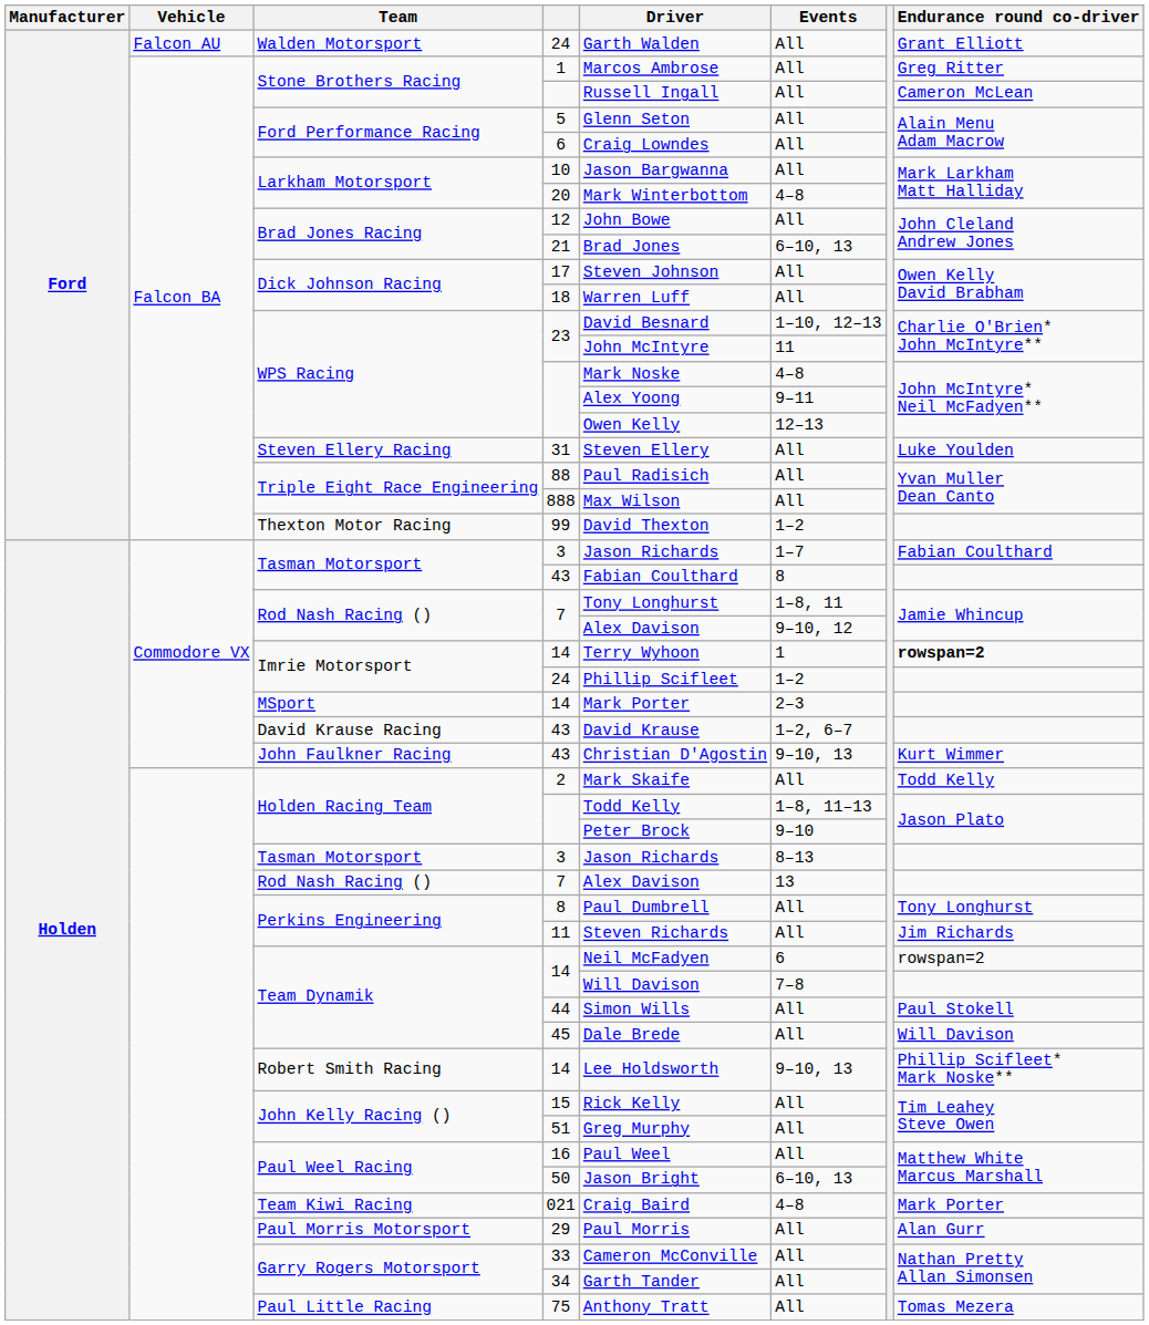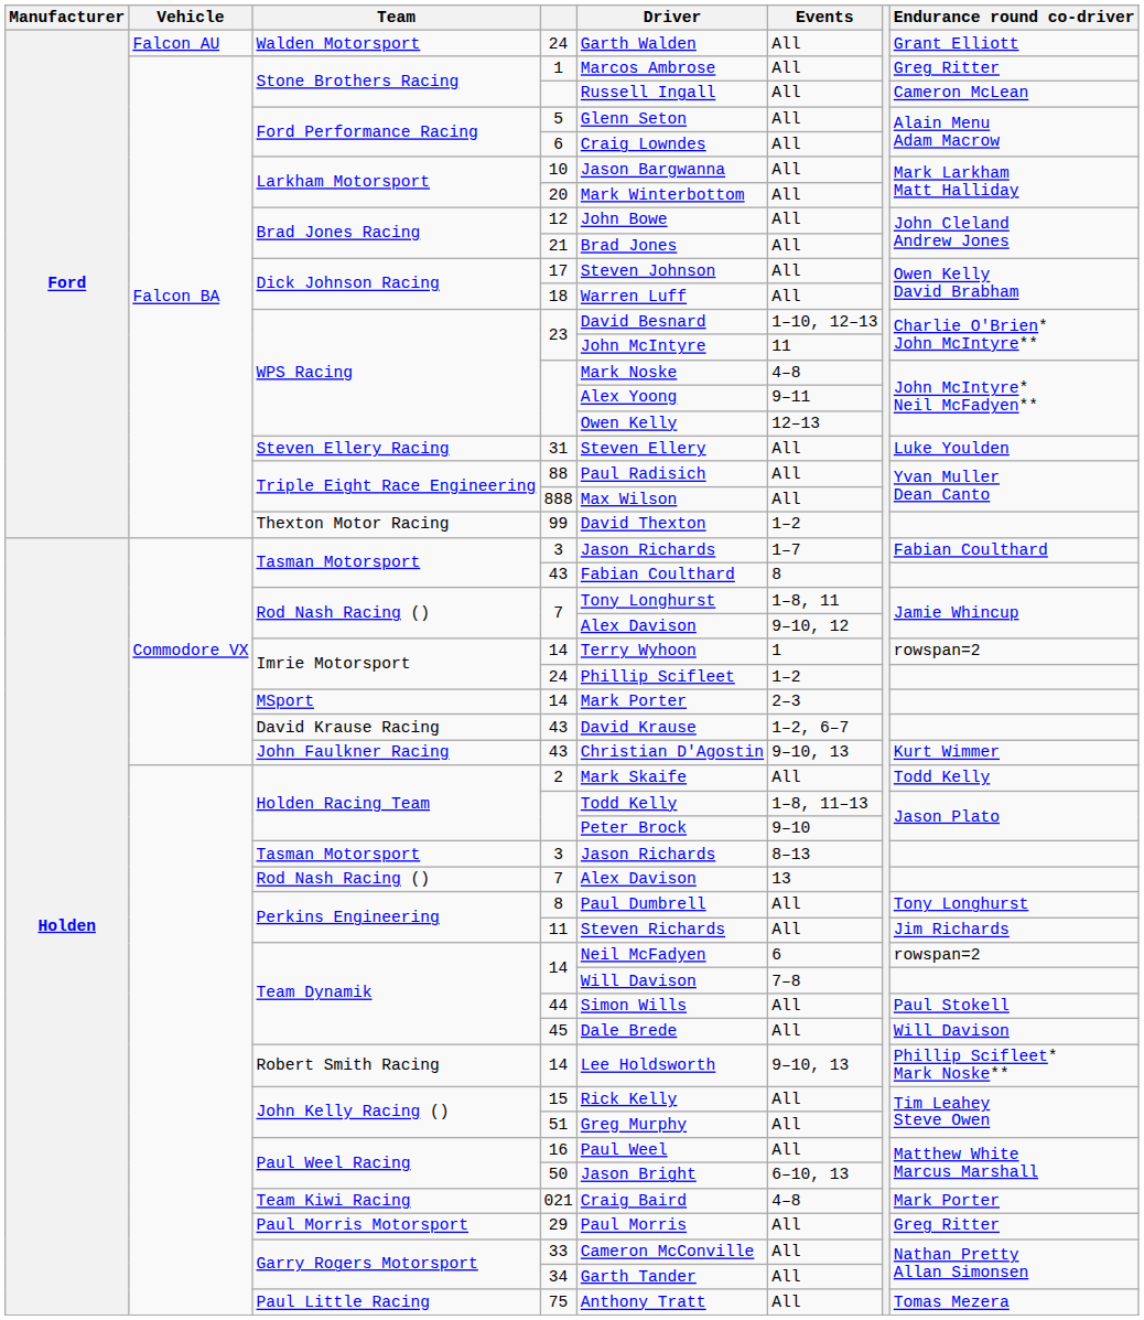20 | Events: 4–8 -> All
21 | Events: 6–10, 13 -> All
Imrie Motorsport / 14 | Endurance round co-driver: bold -> normal
29 | Endurance round co-driver: Alan Gurr -> Greg Ritter
